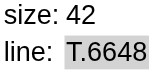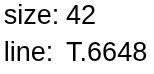line: | column 2: lightgrey background -> no background
